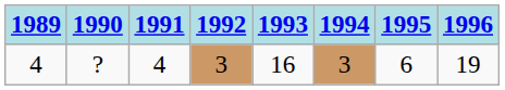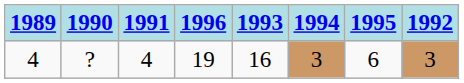columns swapped: 1992 <-> 1996
